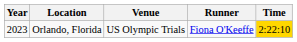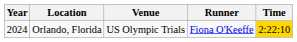Orlando, Florida | Year: 2023 -> 2024
